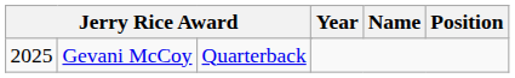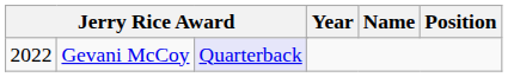Gevani McCoy | column 1: 2025 -> 2022
Gevani McCoy | column 3: no background -> lavender background
